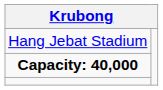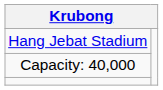Capacity: 40,000 | column 1: bold -> normal
